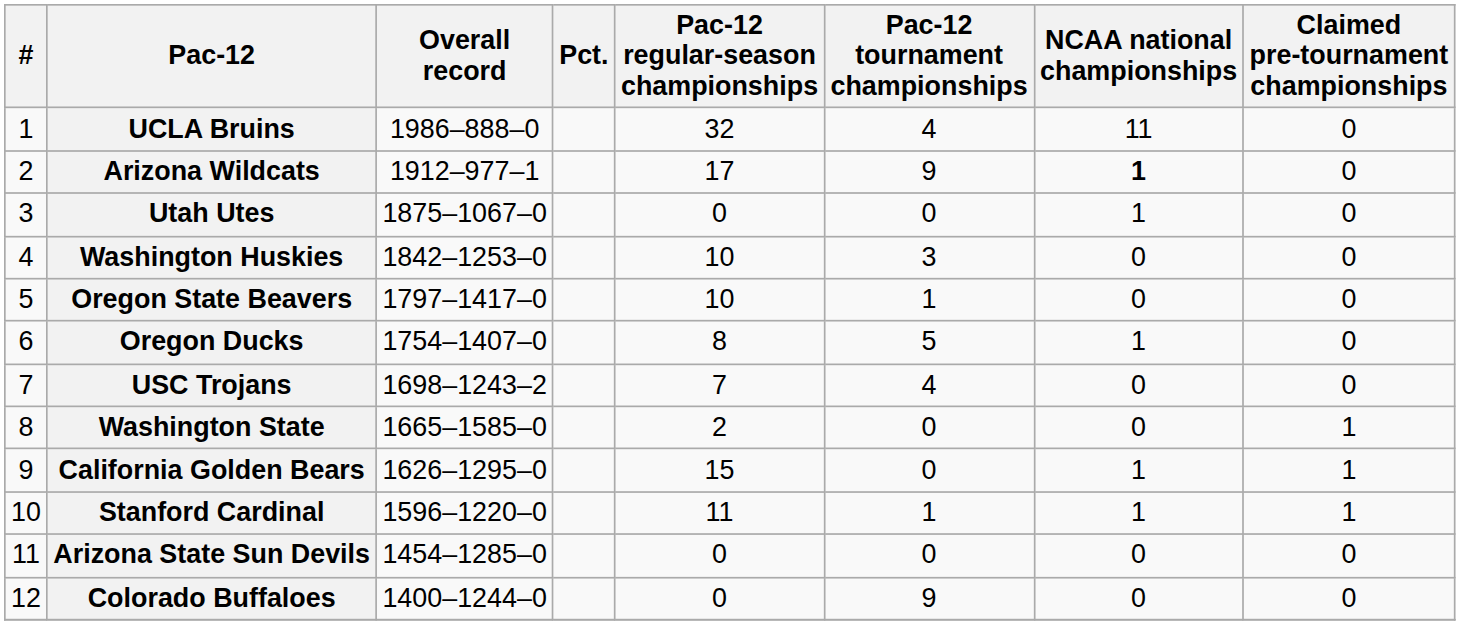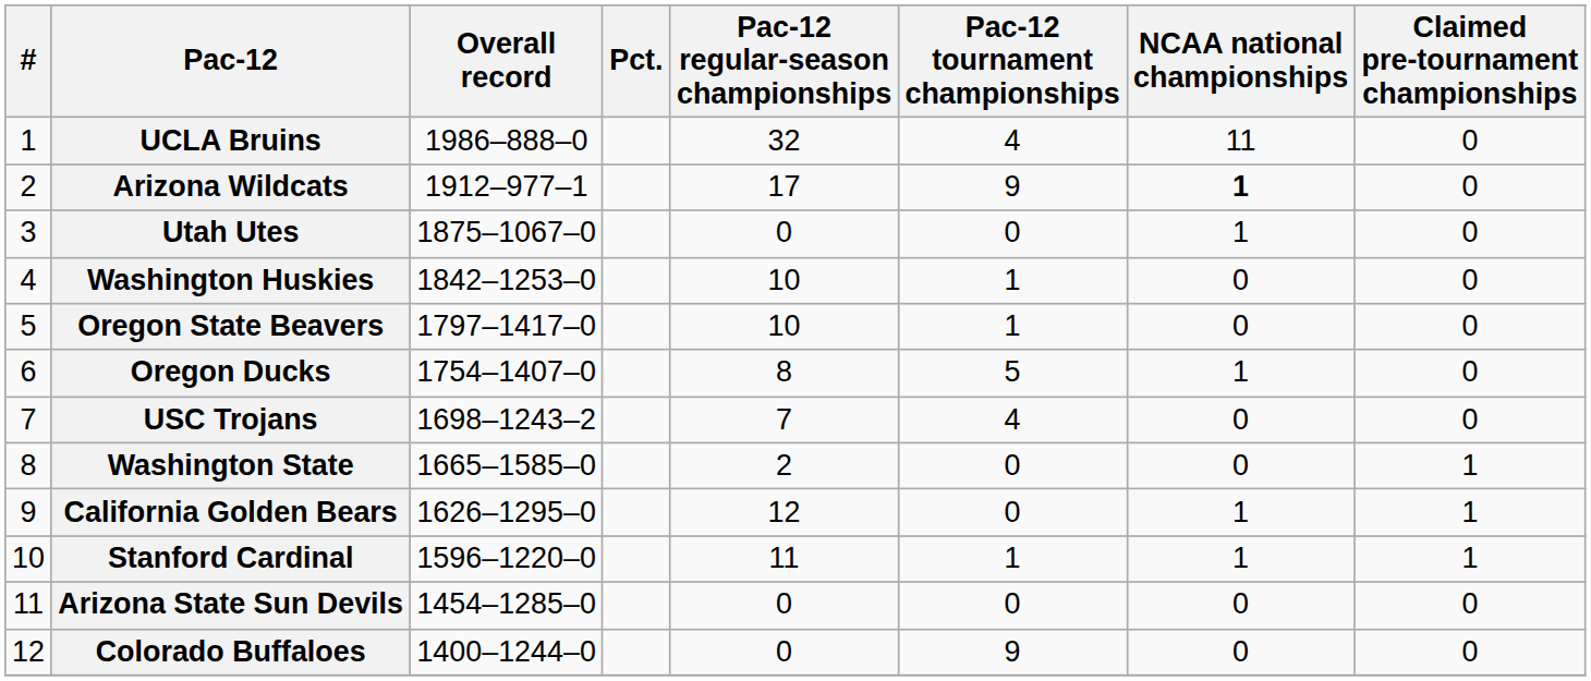Washington Huskies | Pac-12 tournament championships: 3 -> 1
California Golden Bears | Pac-12 regular-season championships: 15 -> 12
